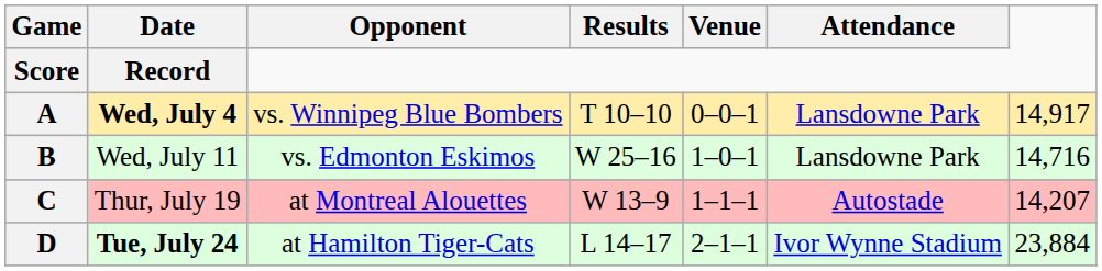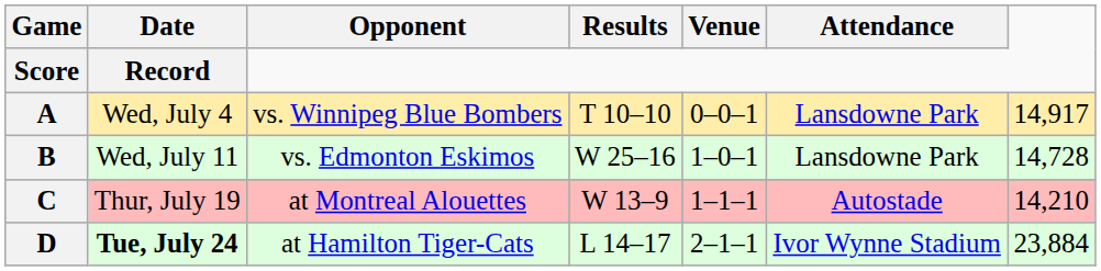A | Date / Record: bold -> normal
B | column 7: 14,716 -> 14,728
C | column 7: 14,207 -> 14,210
